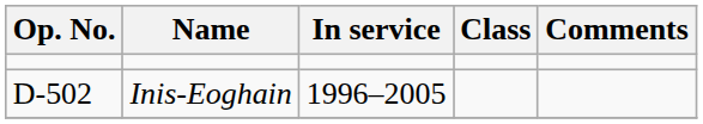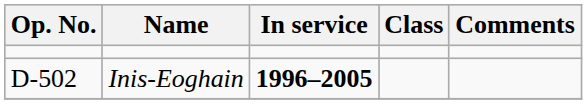Inis-Eoghain | In service: normal -> bold
